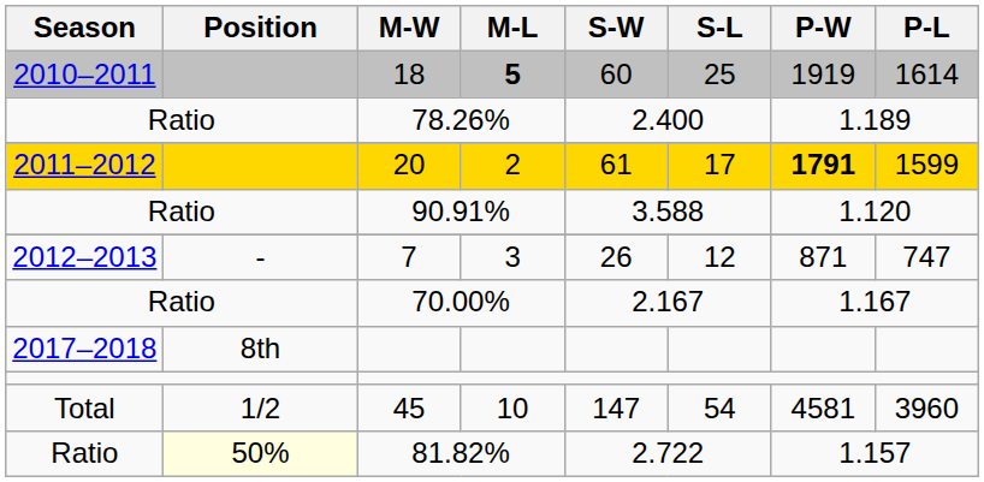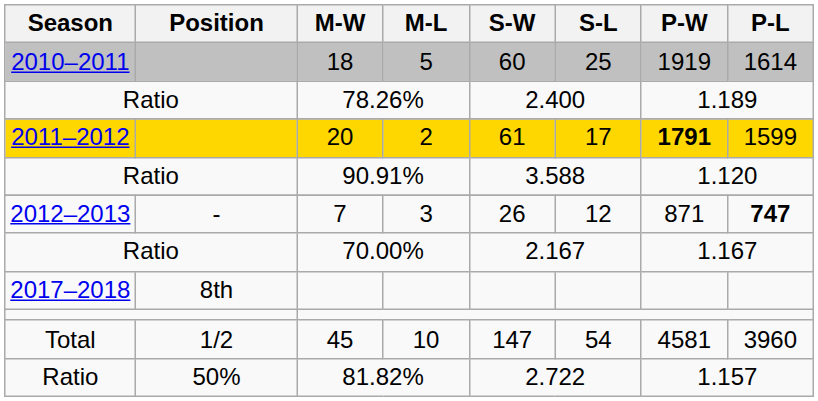18 | M-L: bold -> normal
7 | P-L: normal -> bold
81.82% | Position: lightyellow background -> no background
